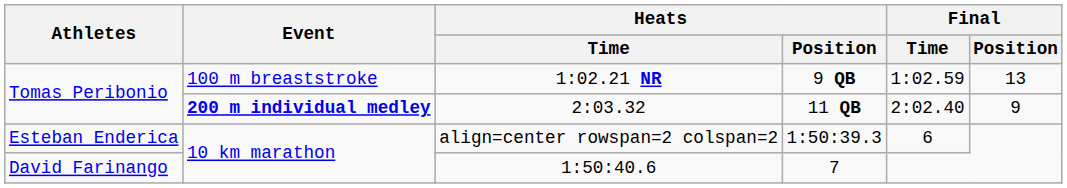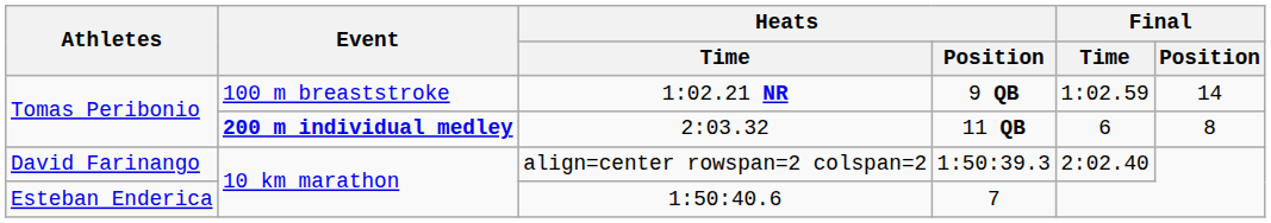1:02.21 NR | Final / Position: 13 -> 14
2:03.32 | Final / Time: 2:02.40 -> 6
2:03.32 | Final / Position: 9 -> 8
align=center rowspan=2 colspan=2 | Athletes: Esteban Enderica -> David Farinango
align=center rowspan=2 colspan=2 | Final / Time: 6 -> 2:02.40
1:50:40.6 | Athletes: David Farinango -> Esteban Enderica
